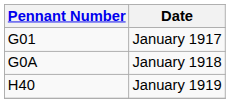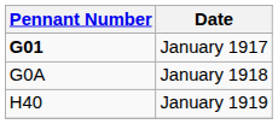January 1917 | Pennant Number: normal -> bold
